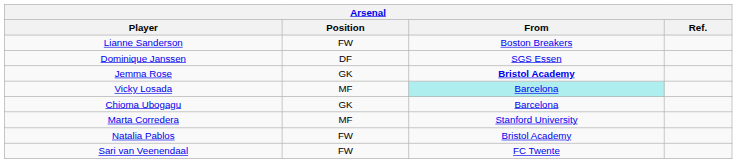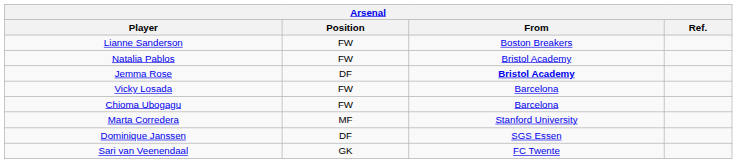rows swapped: Natalia Pablos <-> Dominique Janssen
Jemma Rose | Position: GK -> DF
Vicky Losada | Position: MF -> FW
Vicky Losada | From: paleturquoise background -> no background
Chioma Ubogagu | Position: GK -> FW
Sari van Veenendaal | Position: FW -> GK
